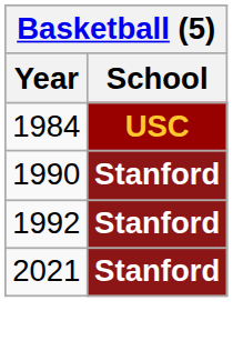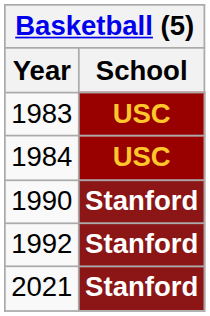+ row: 1983 | USC
